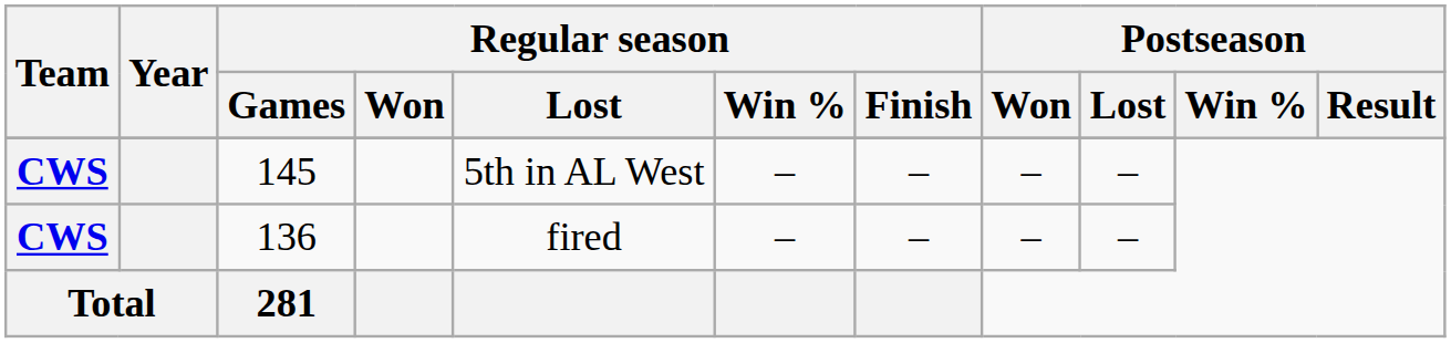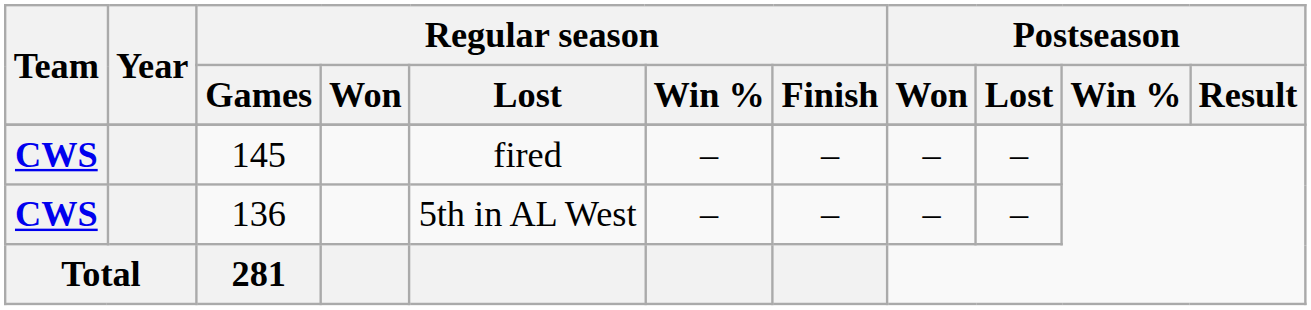145 | Regular season / Lost: 5th in AL West -> fired
136 | Regular season / Lost: fired -> 5th in AL West
